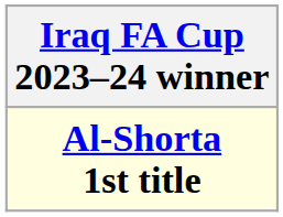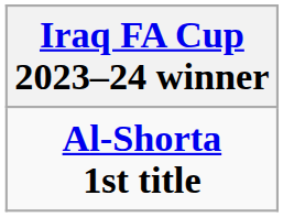row 2 | column 1: lightyellow background -> no background
